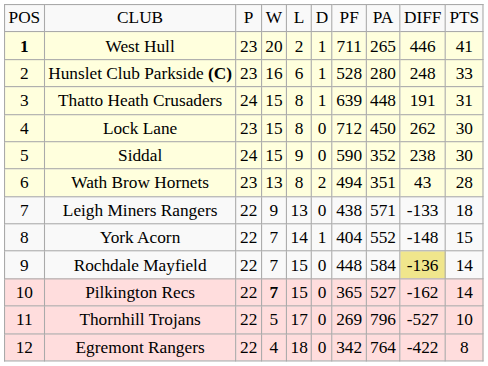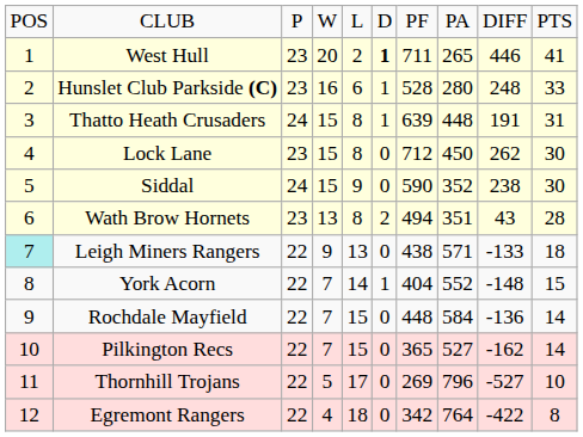West Hull | column 1: bold -> normal
West Hull | column 6: normal -> bold
Leigh Miners Rangers | column 1: no background -> paleturquoise background
Rochdale Mayfield | column 9: khaki background -> no background
Pilkington Recs | column 4: bold -> normal
